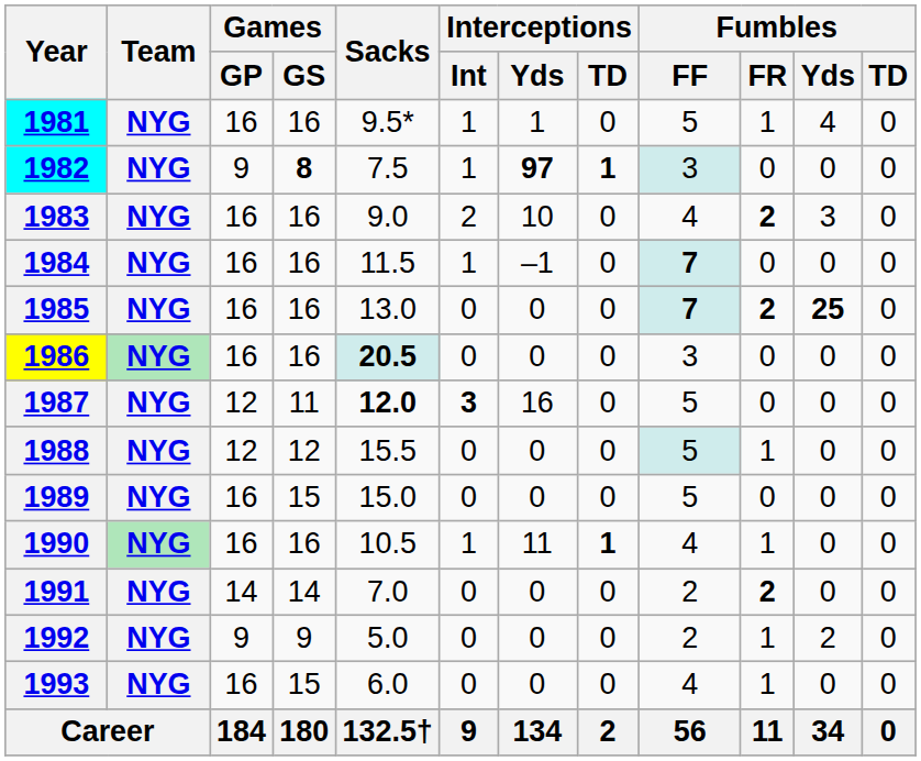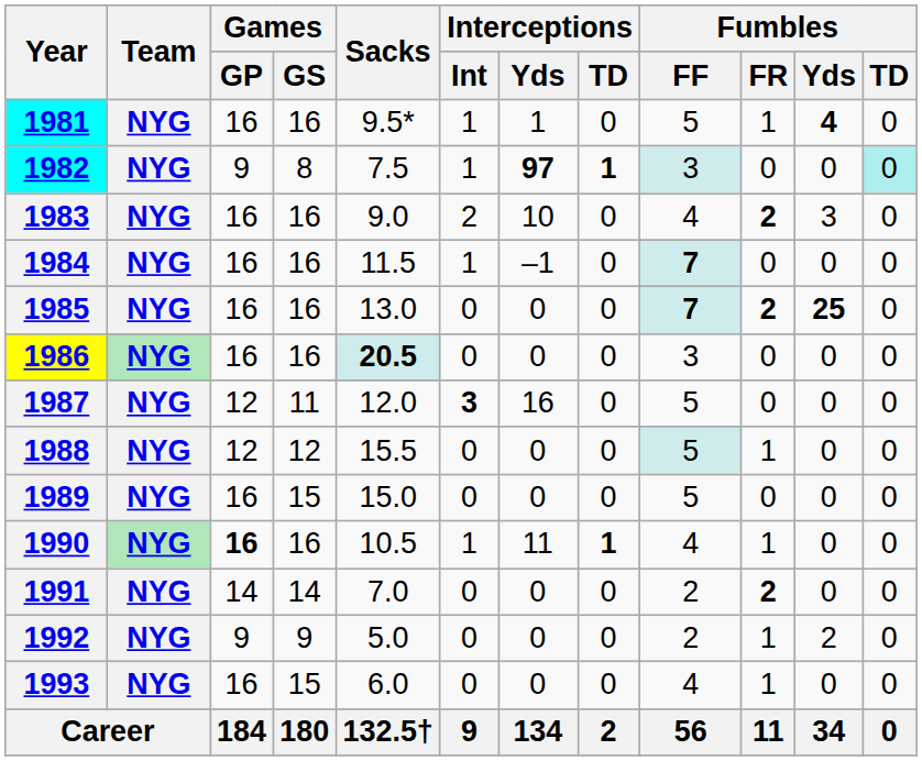1981 | Fumbles / Yds: normal -> bold
1982 | Games / GS: bold -> normal
1982 | Fumbles / TD: no background -> paleturquoise background
1987 | Sacks: bold -> normal
1990 | Games / GP: normal -> bold
